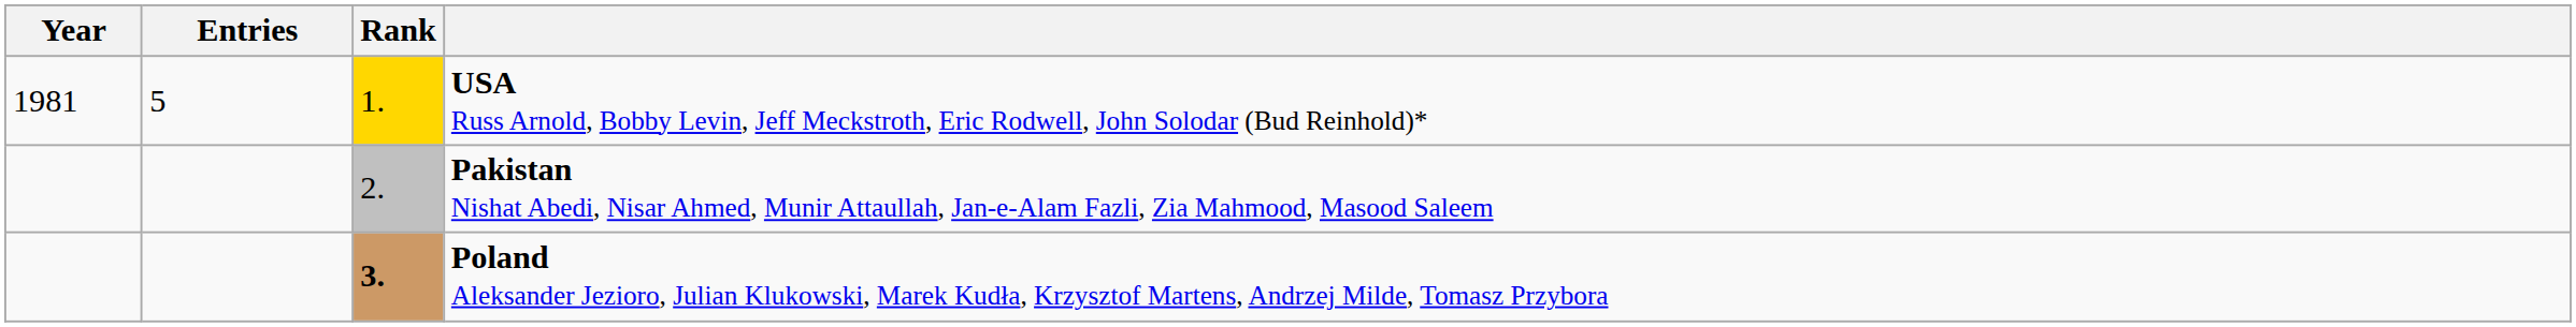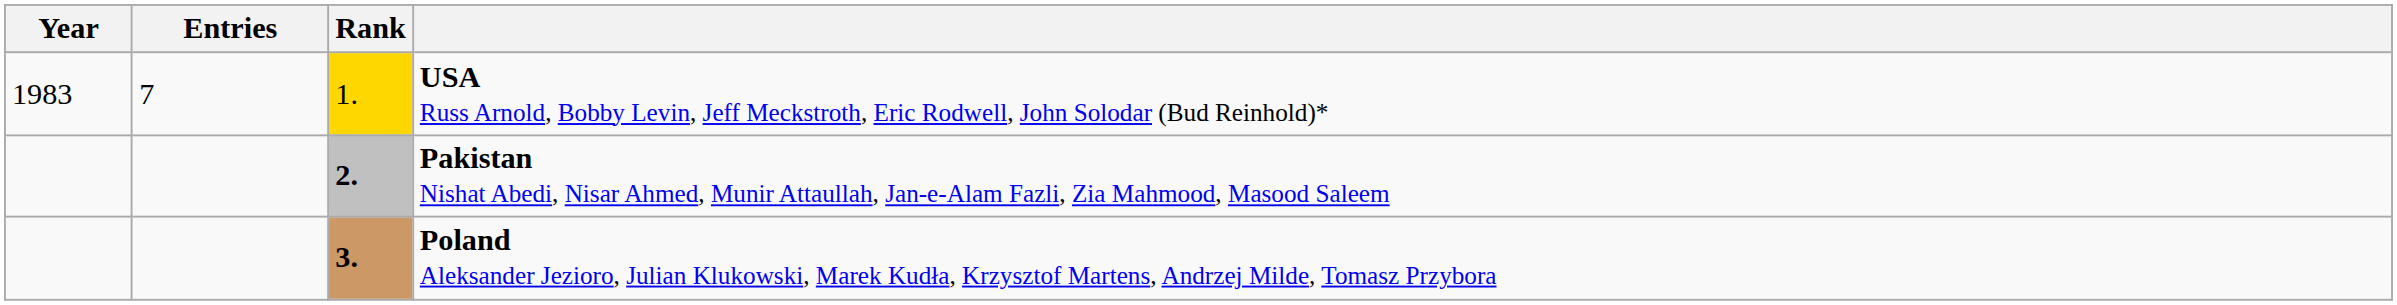row 2 | Year: 1981 -> 1983
row 2 | Entries: 5 -> 7
row 3 | Rank: normal -> bold
